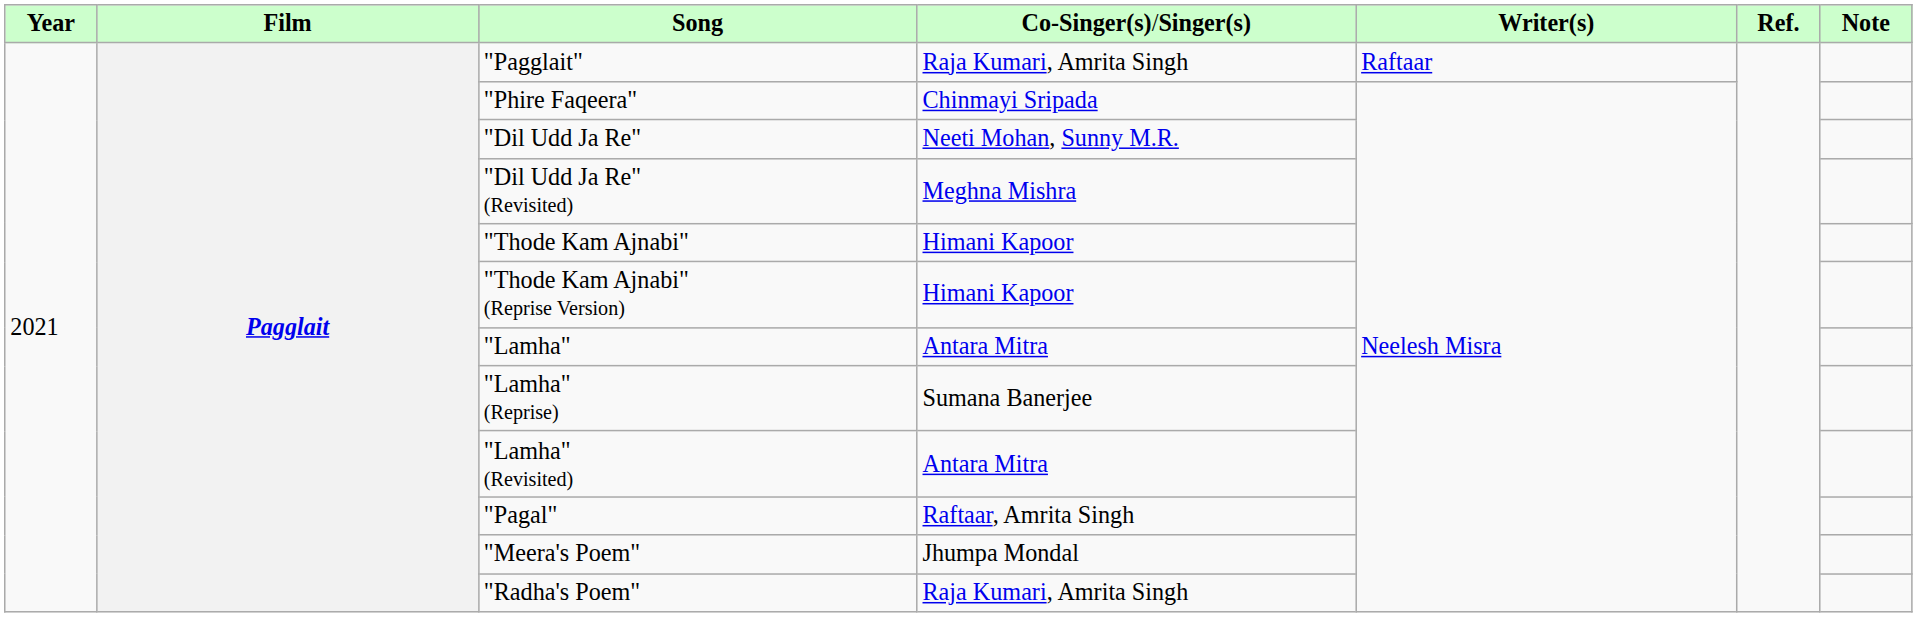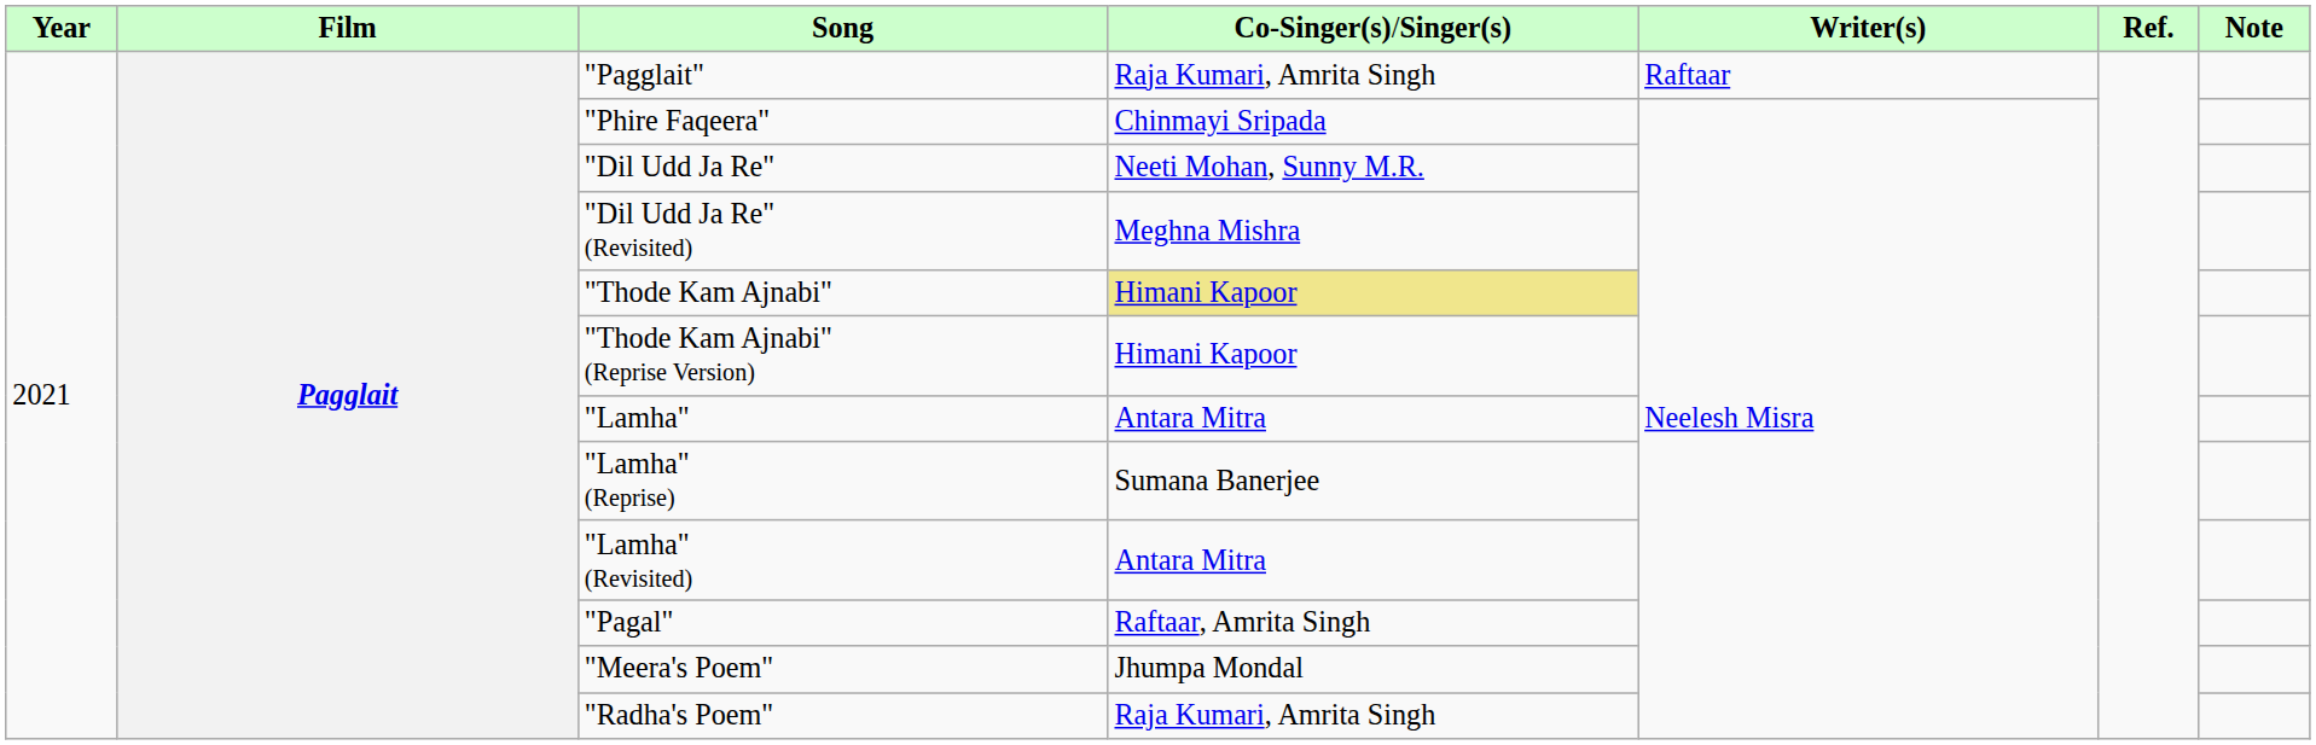"Thode Kam Ajnabi" | column 4: no background -> khaki background
